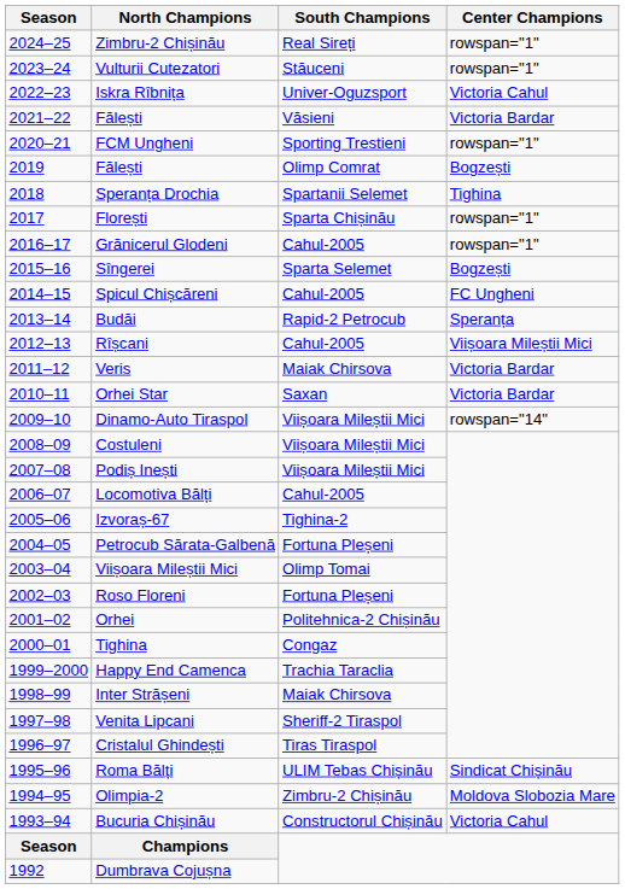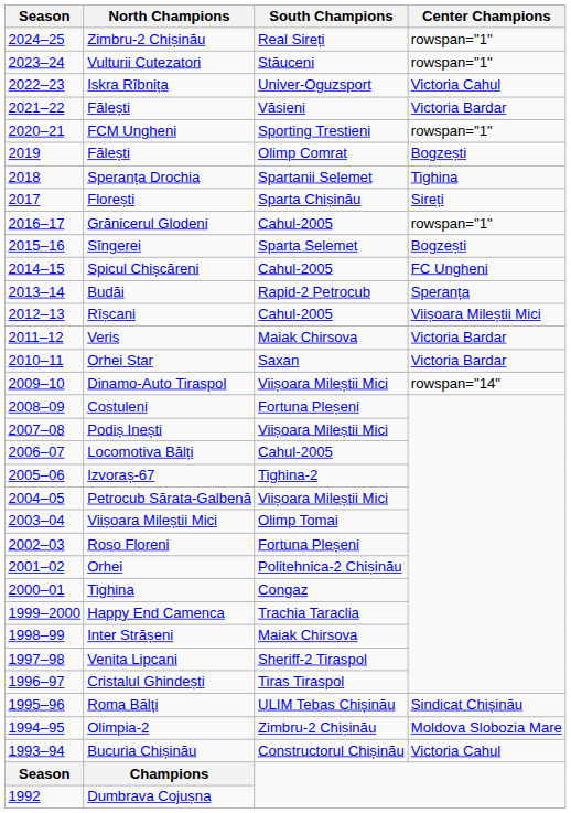Florești | Center Champions: rowspan="1" -> Sireți
Costuleni | South Champions: Viișoara Mileștii Mici -> Fortuna Pleșeni
Petrocub Sărata-Galbenă | South Champions: Fortuna Pleșeni -> Viișoara Mileștii Mici
